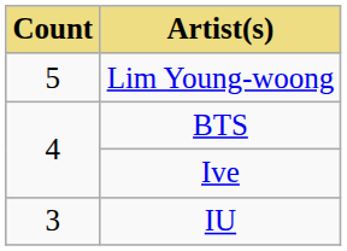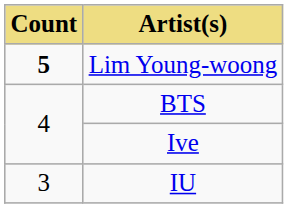Lim Young-woong | Count: normal -> bold
